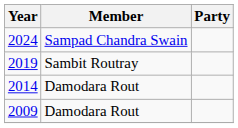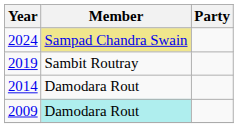2024 | Member: no background -> khaki background
2009 | Member: no background -> paleturquoise background
